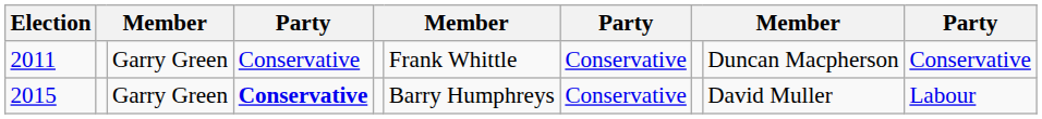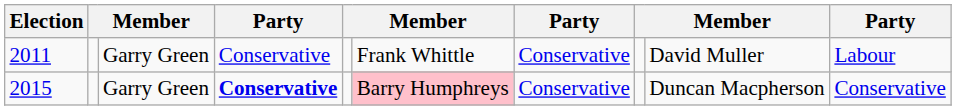2011 | column 9: Duncan Macpherson -> David Muller
2011 | column 10: Conservative -> Labour
2015 | column 6: no background -> pink background
2015 | column 9: David Muller -> Duncan Macpherson
2015 | column 10: Labour -> Conservative
